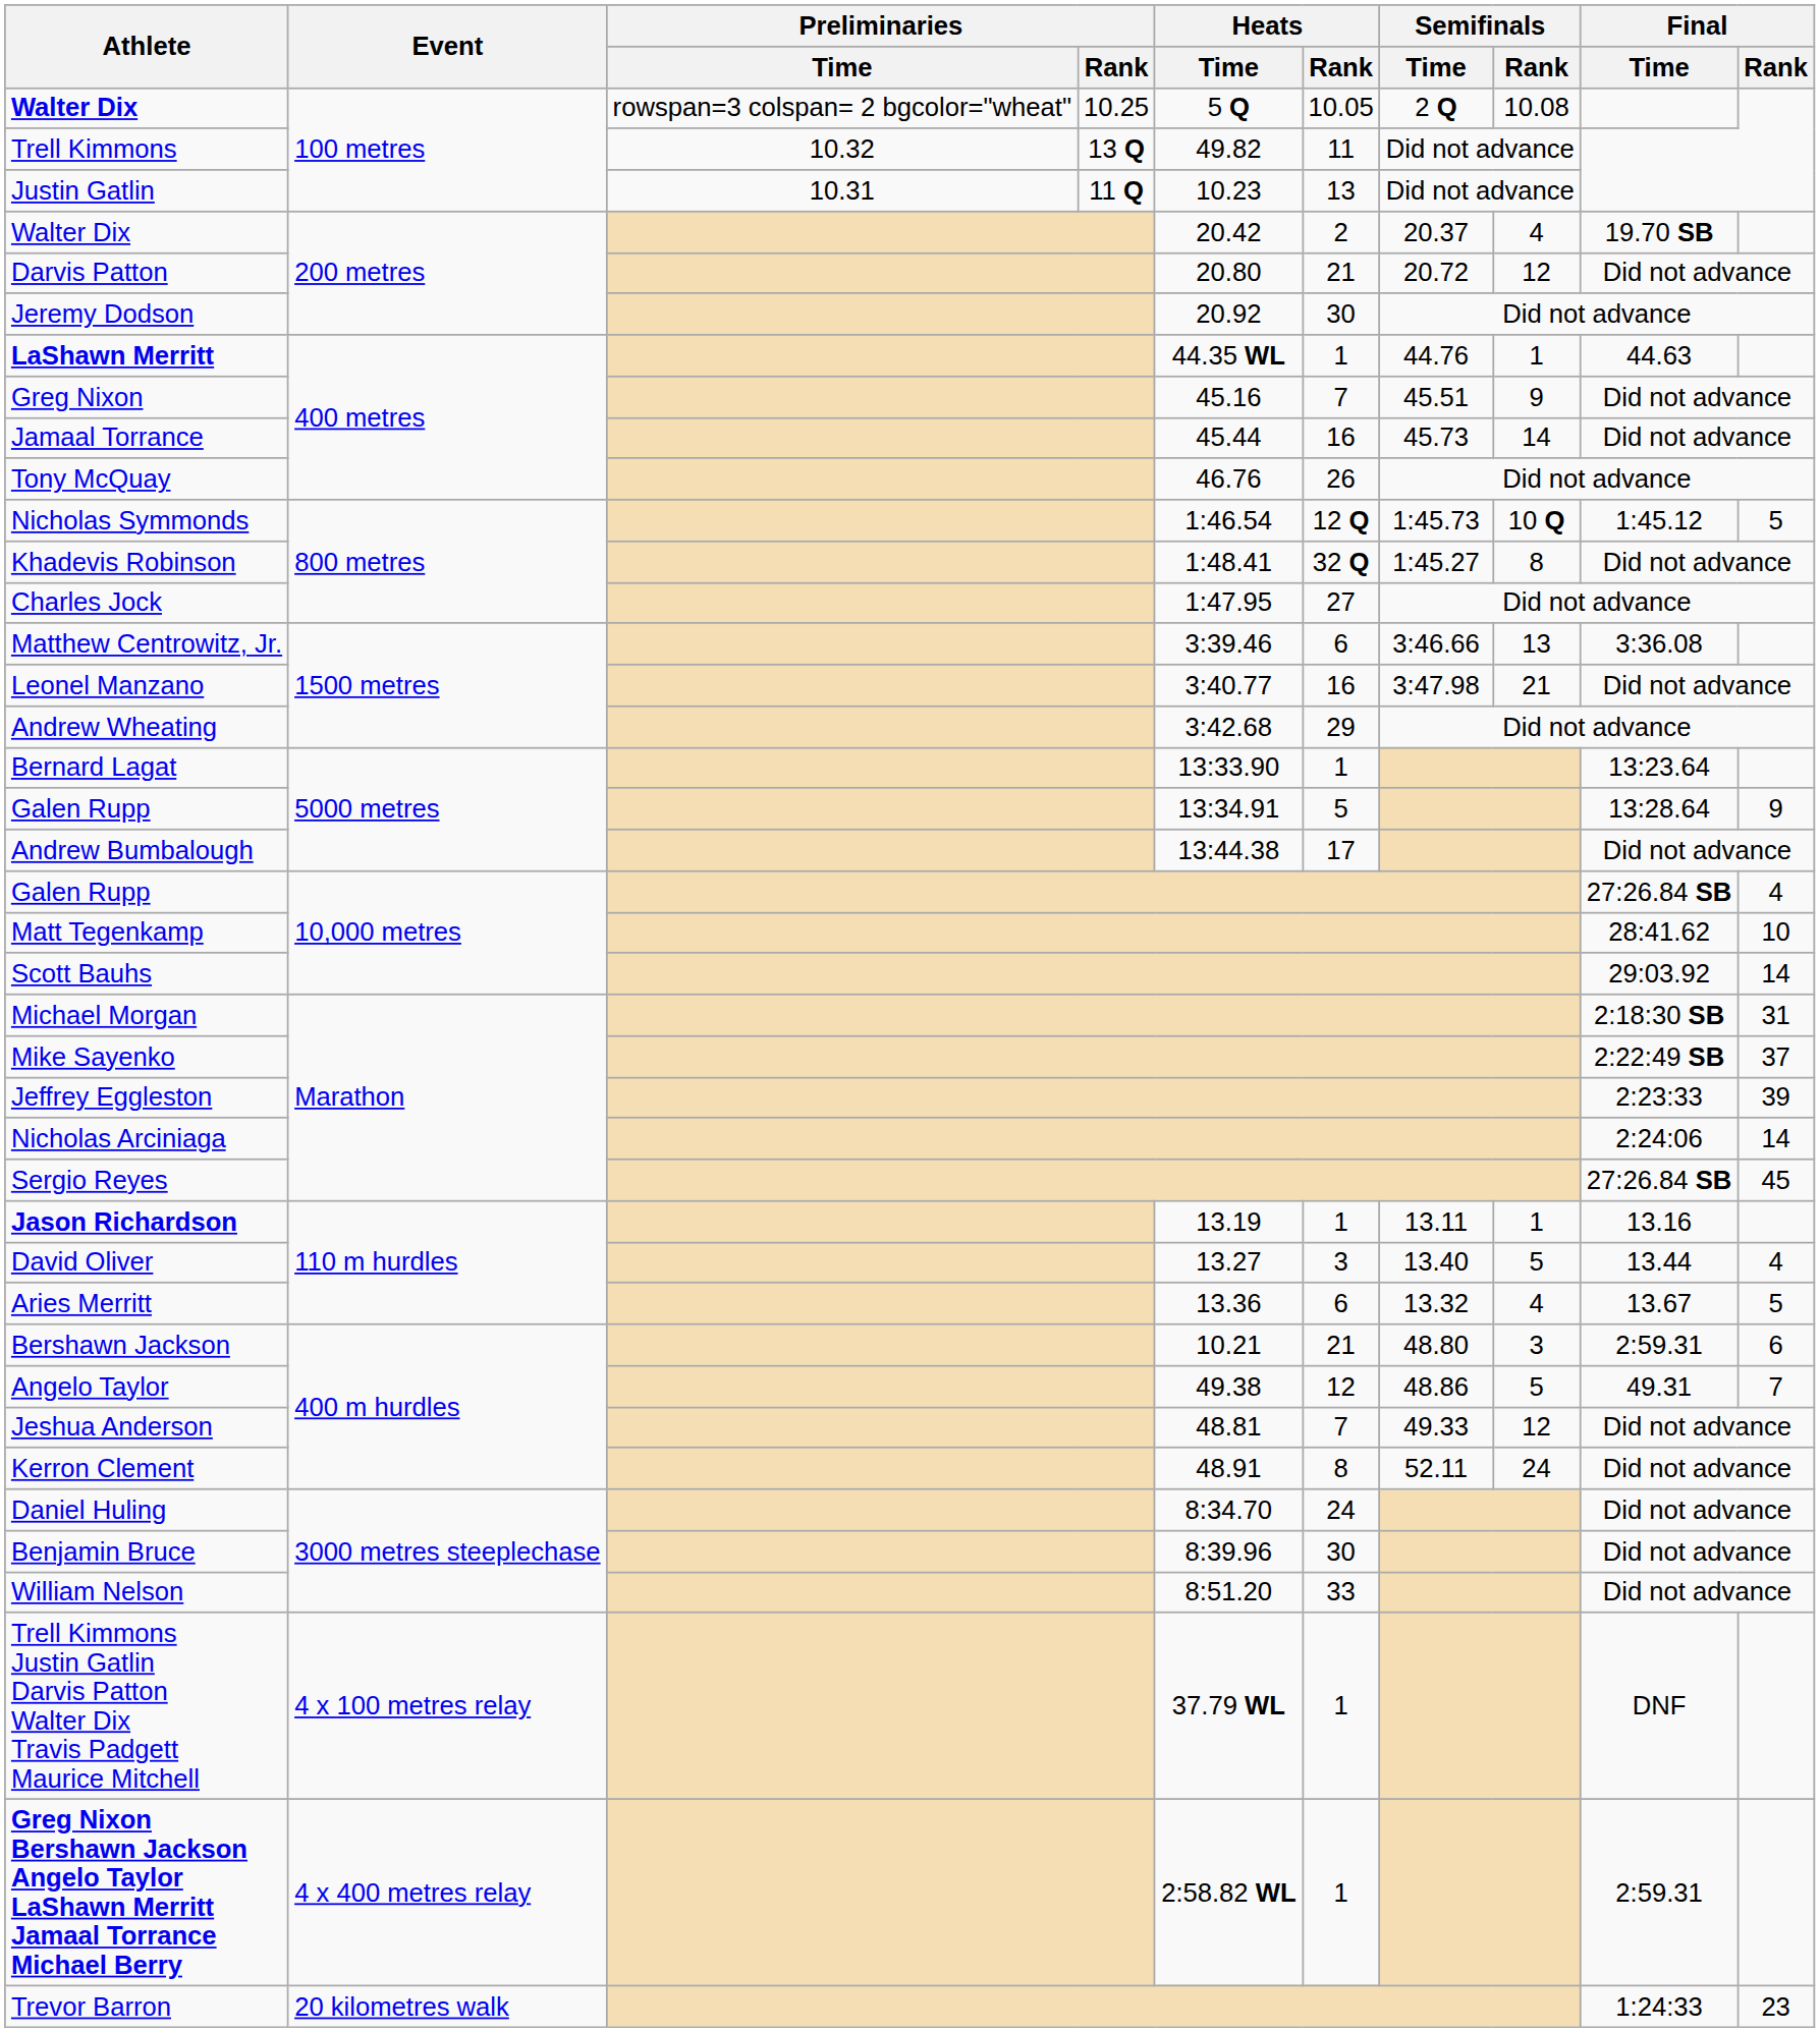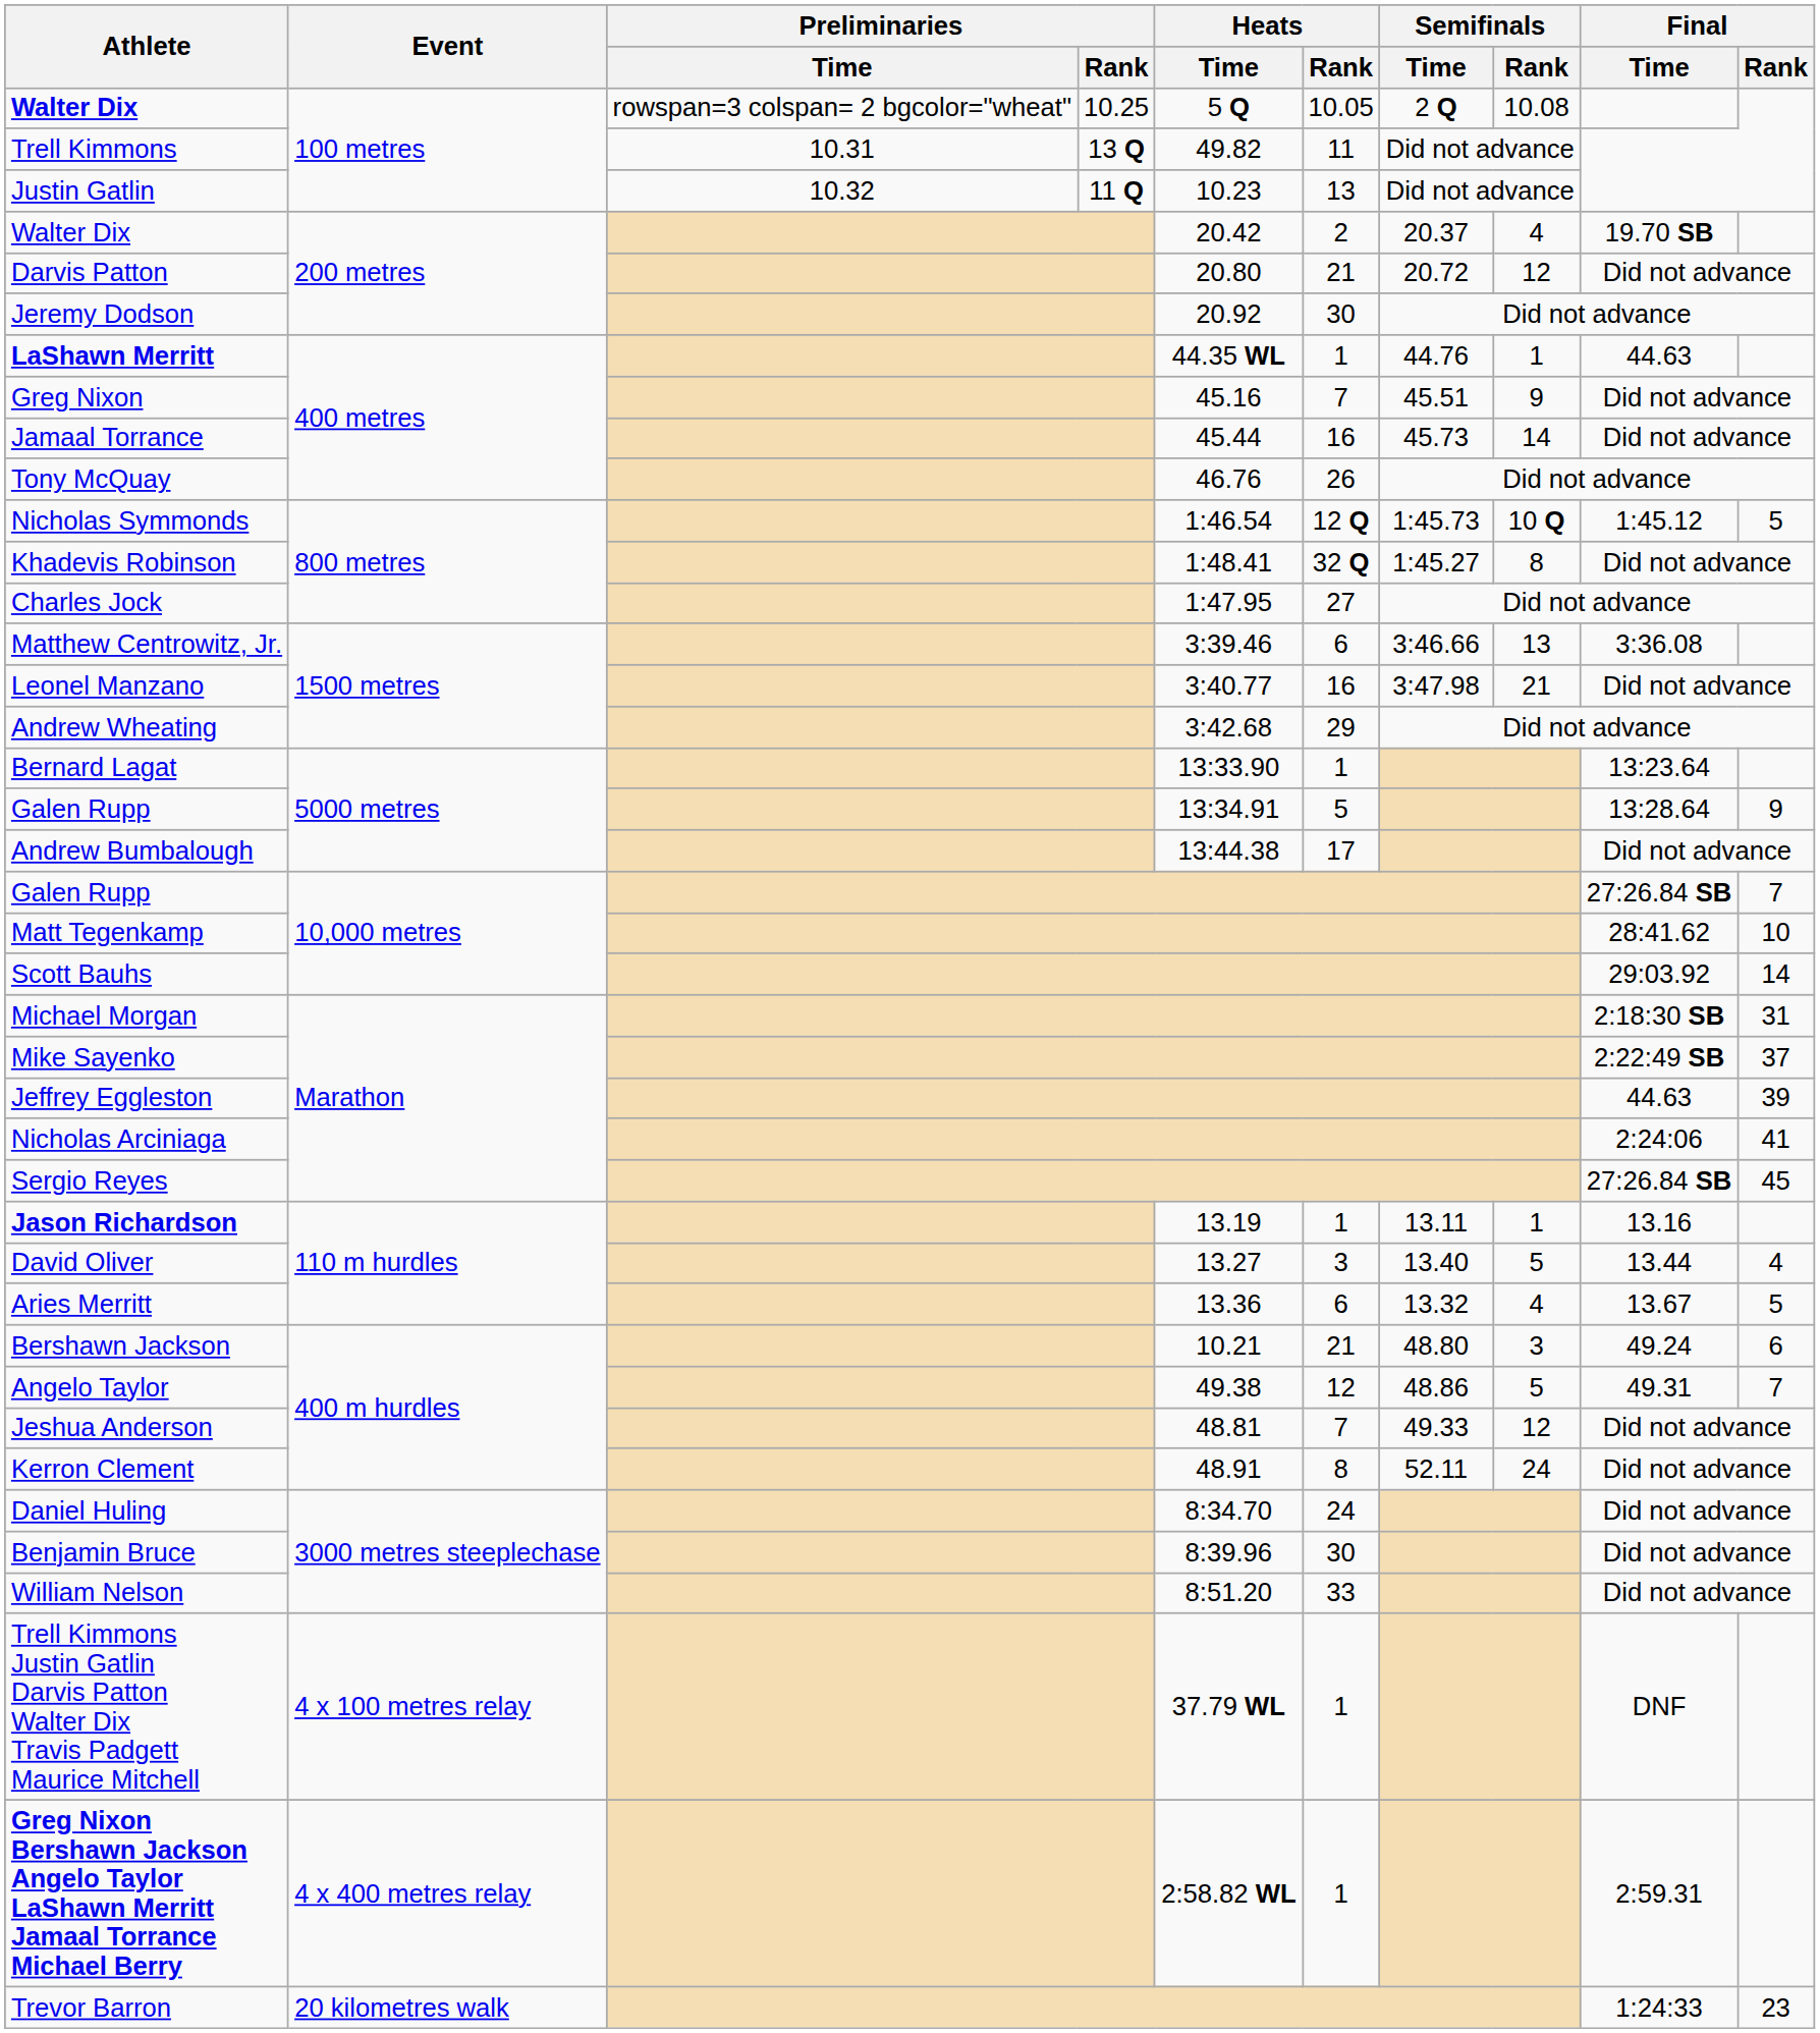Trell Kimmons | Preliminaries / Time: 10.32 -> 10.31
Justin Gatlin | Preliminaries / Time: 10.31 -> 10.32
Galen Rupp / 10,000 metres | Final / Rank: 4 -> 7
Jeffrey Eggleston | Final / Time: 2:23:33 -> 44.63
Nicholas Arciniaga | Final / Rank: 14 -> 41
Bershawn Jackson | Final / Time: 2:59.31 -> 49.24
